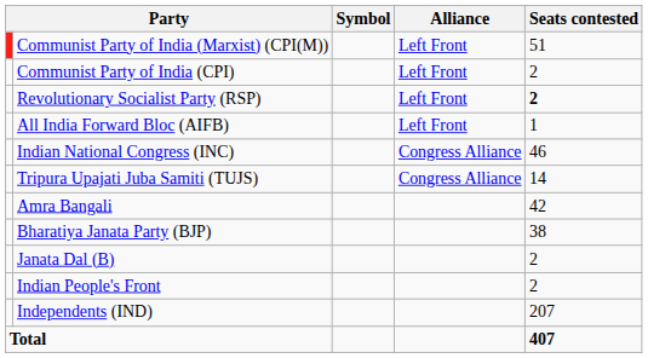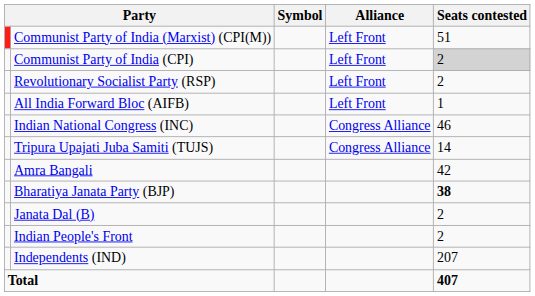Communist Party of India (CPI) | Seats contested: no background -> lightgrey background
Revolutionary Socialist Party (RSP) | Seats contested: bold -> normal
Bharatiya Janata Party (BJP) | Seats contested: normal -> bold
